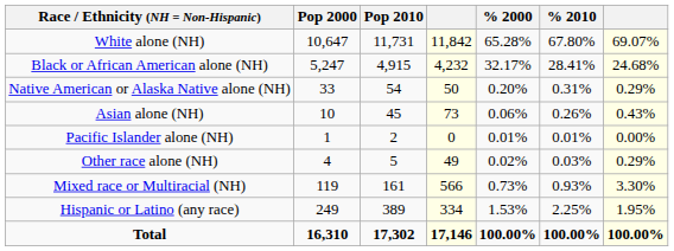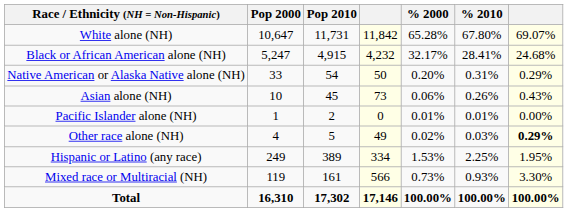Other race alone (NH) | column 7: normal -> bold
rows swapped: Mixed race or Multiracial (NH) <-> Hispanic or Latino (any race)
